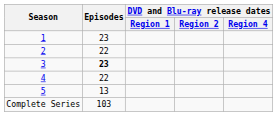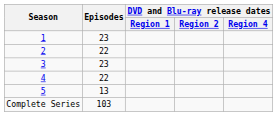3 | Episodes: bold -> normal
